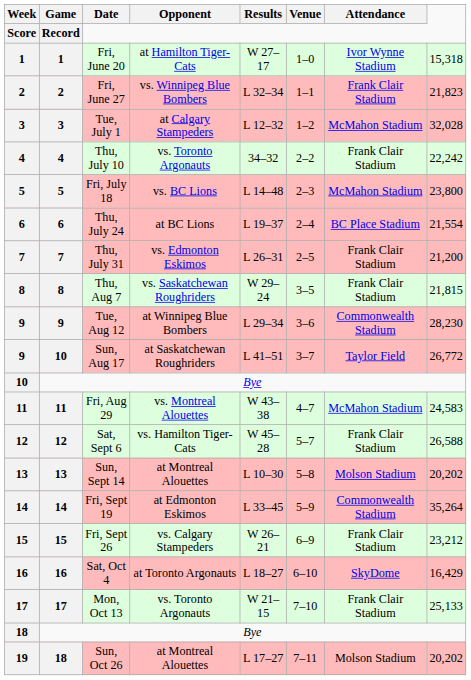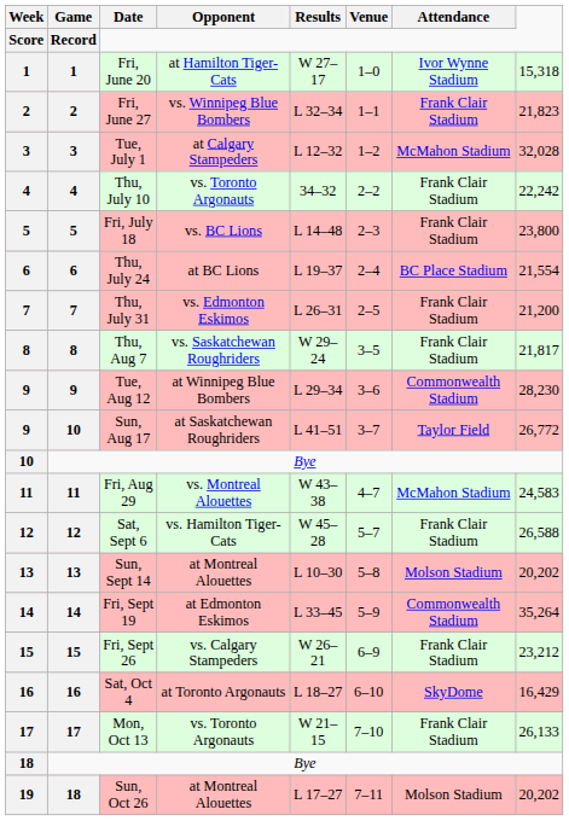Fri, July 18 | Attendance: McMahon Stadium -> Frank Clair Stadium
Thu, Aug 7 | column 8: 21,815 -> 21,817
Mon, Oct 13 | column 8: 25,133 -> 26,133
